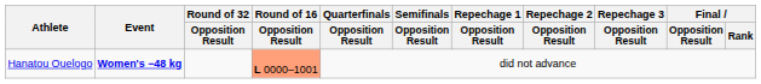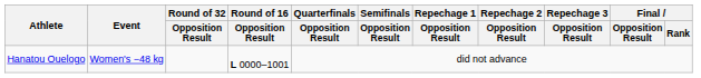Hanatou Ouelogo | Event: bold -> normal
Hanatou Ouelogo | Round of 16 / Opposition Result: lightsalmon background -> no background
